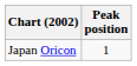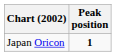Japan Oricon | Peak position: normal -> bold
